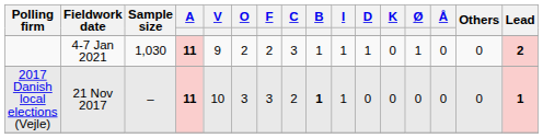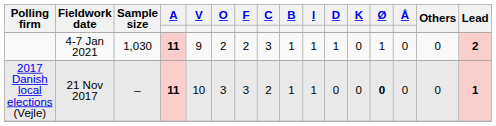2017 Danish local elections (Vejle) | B: bold -> normal
2017 Danish local elections (Vejle) | Ø: normal -> bold
